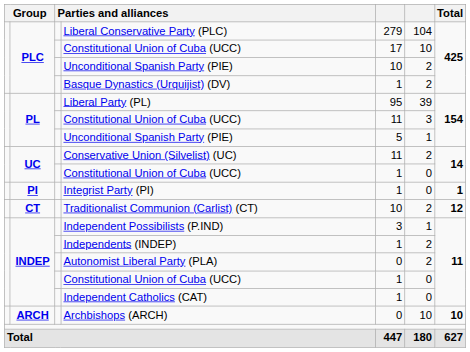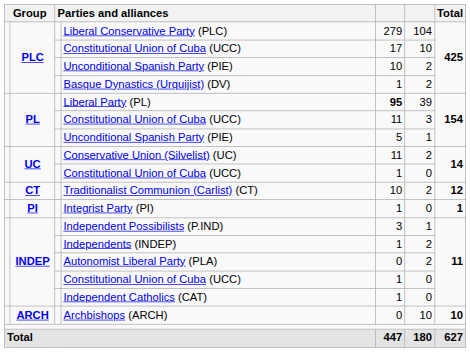Liberal Party (PL) | column 5: normal -> bold
rows swapped: Traditionalist Communion (Carlist) (CT) <-> Integrist Party (PI)
